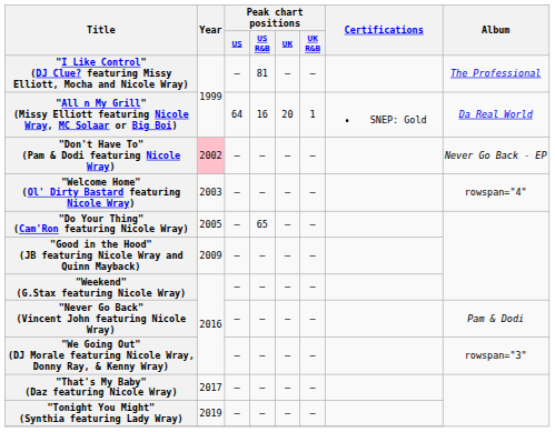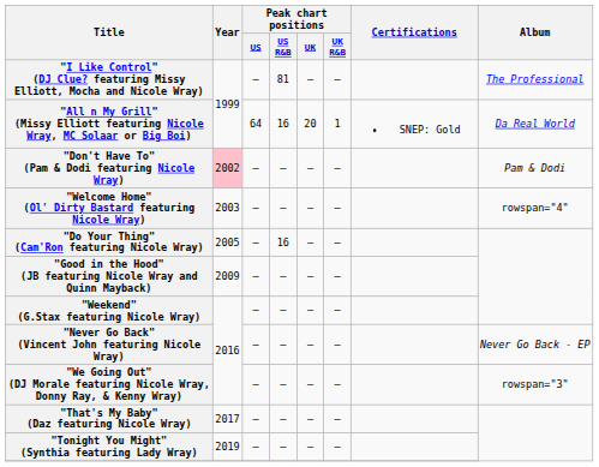"Don't Have To" (Pam & Dodi featuring Nicole Wray) | Album: Never Go Back - EP -> Pam & Dodi
"Do Your Thing" (Cam'Ron featuring Nicole Wray) | Peak chart positions / US R&B: 65 -> 16
"Never Go Back" (Vincent John featuring Nicole Wray) | Album: Pam & Dodi -> Never Go Back - EP
